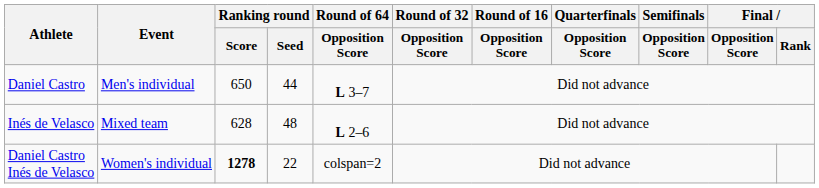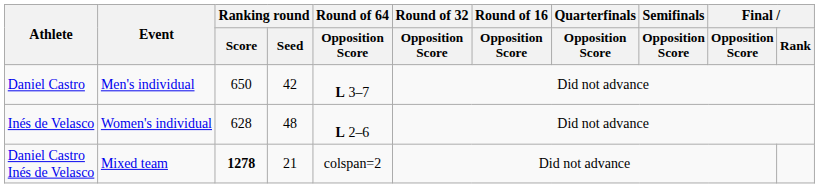Daniel Castro | Ranking round / Seed: 44 -> 42
Inés de Velasco | Event: Mixed team -> Women's individual
Daniel Castro Inés de Velasco | Event: Women's individual -> Mixed team
Daniel Castro Inés de Velasco | Ranking round / Seed: 22 -> 21
